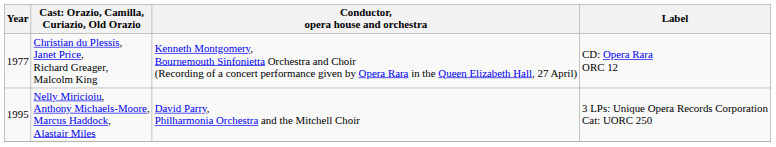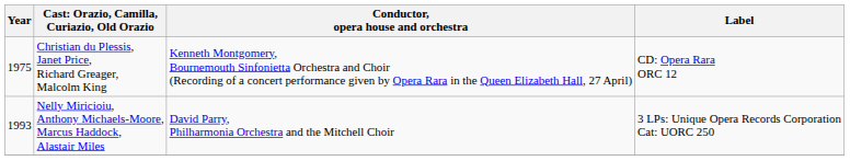row 2 | Year: 1977 -> 1975
row 3 | Year: 1995 -> 1993
